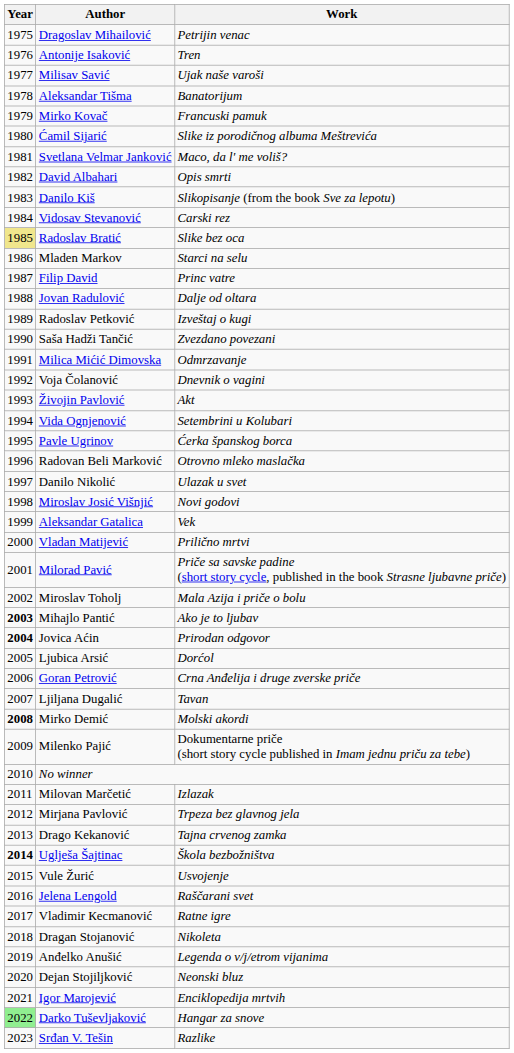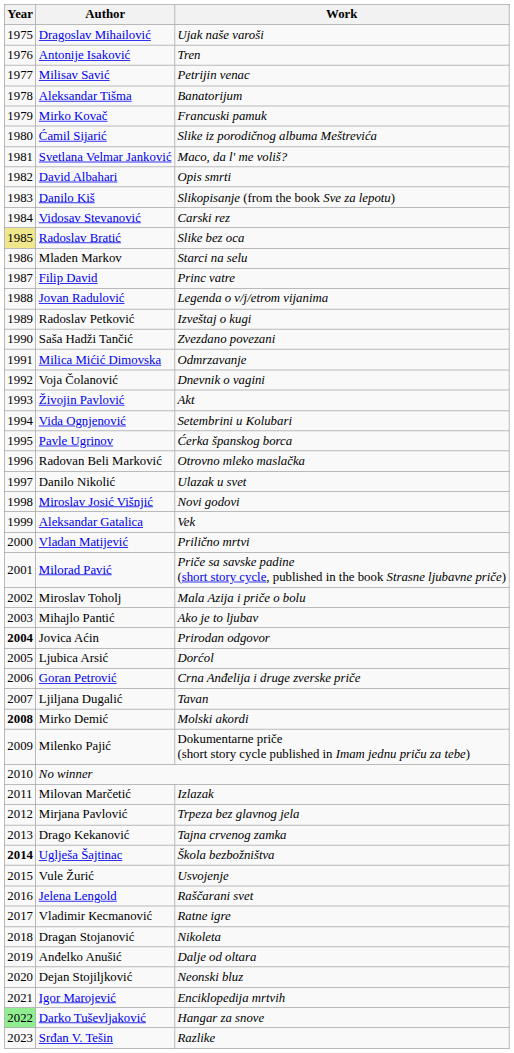Dragoslav Mihailović | Work: Petrijin venac -> Ujak naše varoši
Milisav Savić | Work: Ujak naše varoši -> Petrijin venac
Jovan Radulović | Work: Dalje od oltara -> Legenda o v/j/etrom vijanima
Mihajlo Pantić | Year: bold -> normal
Anđelko Anušić | Work: Legenda o v/j/etrom vijanima -> Dalje od oltara
